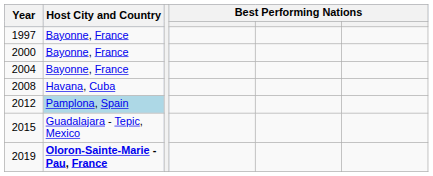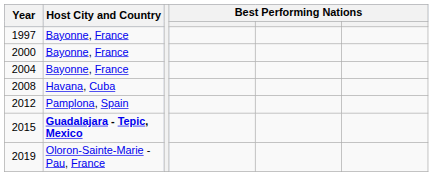2012 | Host City and Country: lightblue background -> no background
2015 | Host City and Country: normal -> bold
2019 | Host City and Country: bold -> normal
